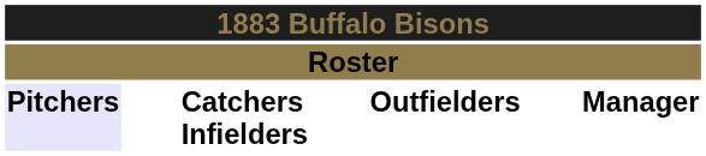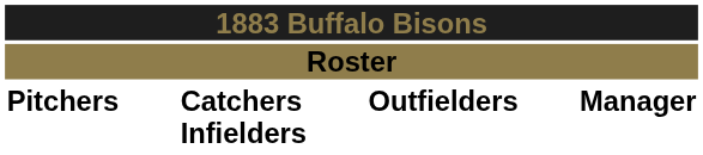Pitchers | column 1: lavender background -> no background
